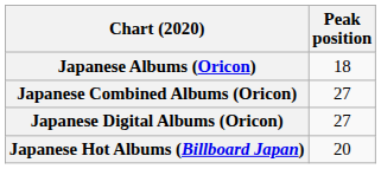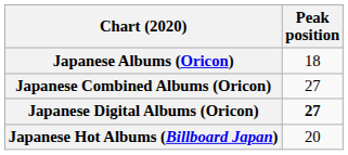Japanese Digital Albums (Oricon) | Peak position: normal -> bold
